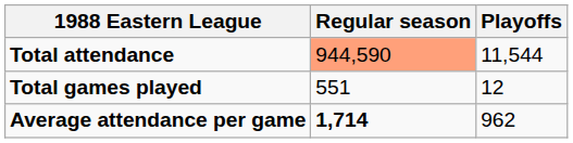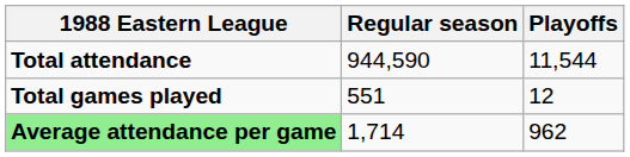row 2 | Regular season: lightsalmon background -> no background
row 4 | 1988 Eastern League: no background -> lightgreen background
row 4 | Regular season: bold -> normal
